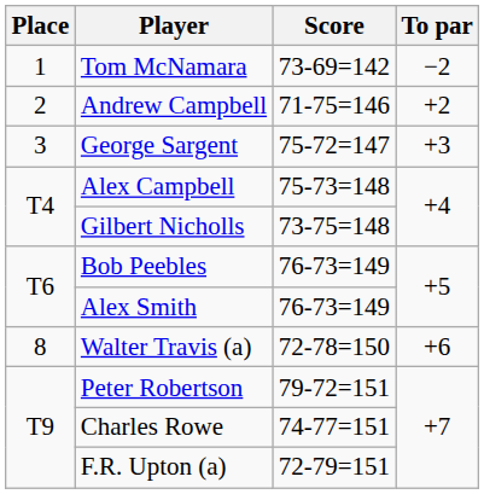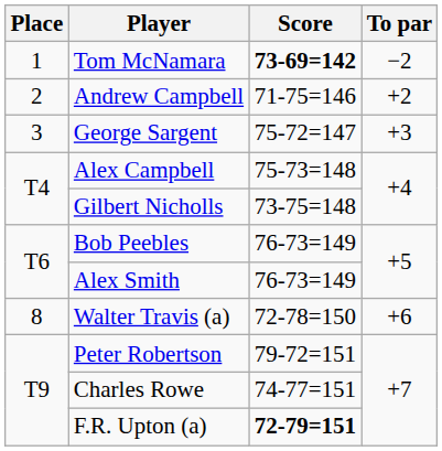Tom McNamara | Score: normal -> bold
F.R. Upton (a) | Score: normal -> bold
